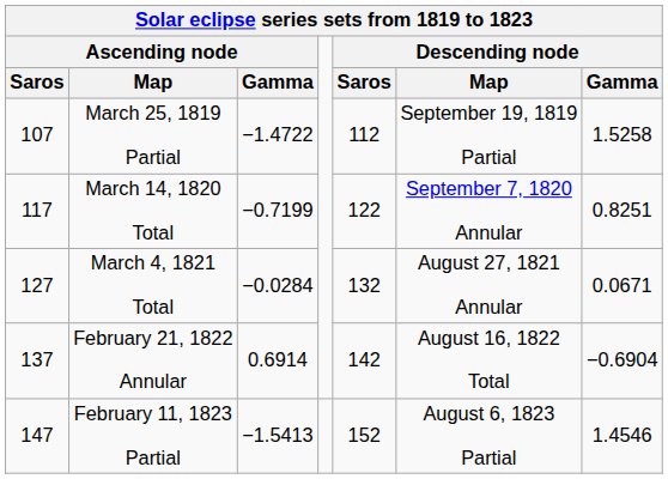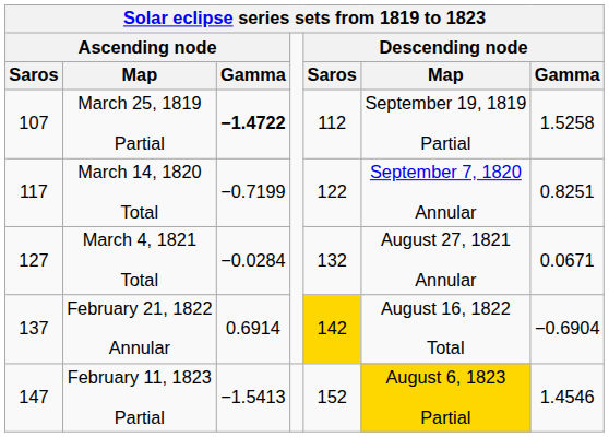March 25, 1819 Partial | Ascending node / Gamma: normal -> bold
February 21, 1822 Annular | Descending node / Saros: no background -> gold background
February 11, 1823 Partial | Descending node / Map: no background -> gold background
